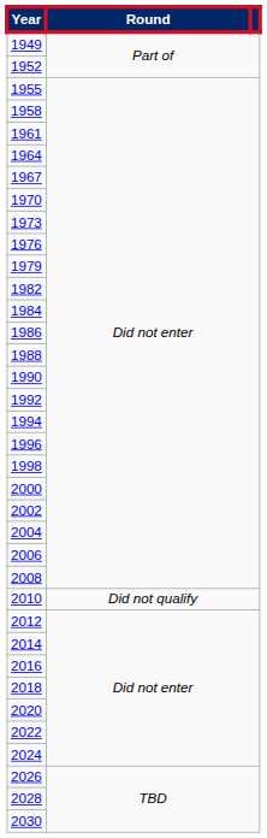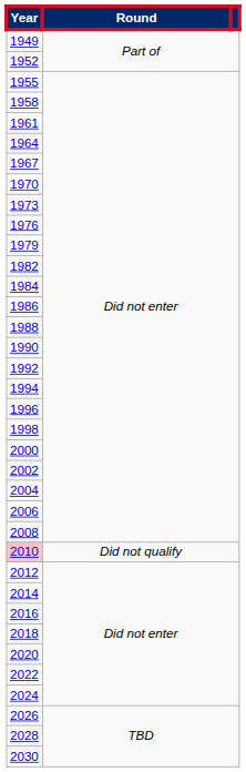2010 | Year: no background -> pink background
